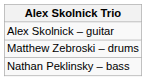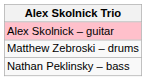row 2 | column 1: no background -> pink background
